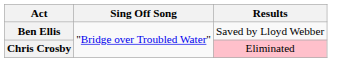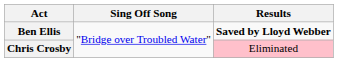Ben Ellis | Results: normal -> bold
